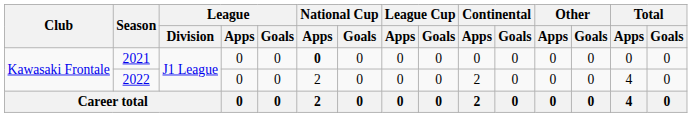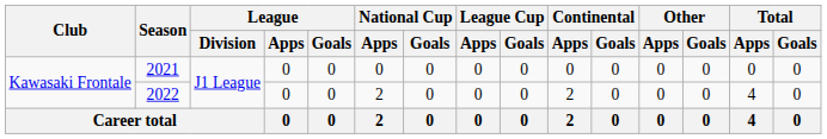2021 | National Cup / Apps: bold -> normal
